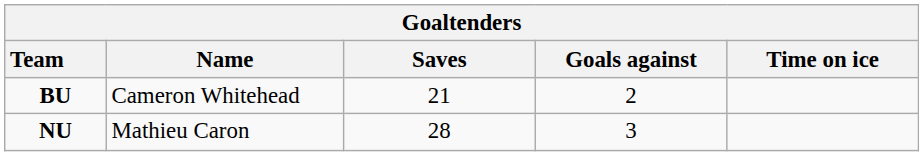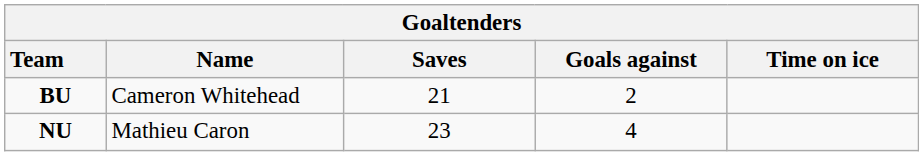NU | Saves: 28 -> 23
NU | Goals against: 3 -> 4
